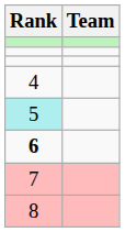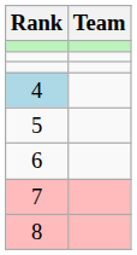row 5 | Rank: no background -> lightblue background
row 6 | Rank: paleturquoise background -> no background
row 7 | Rank: bold -> normal
